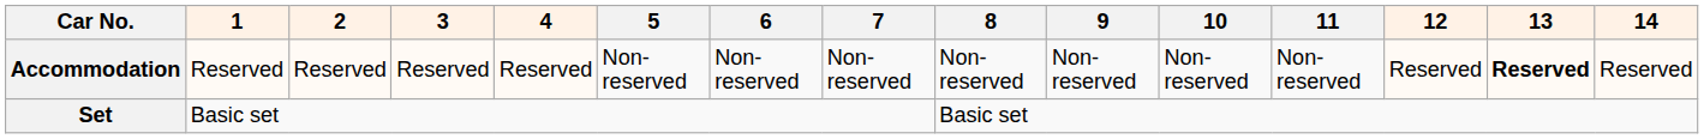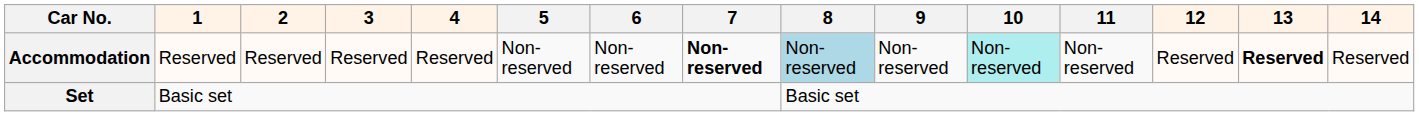Accommodation | 7: normal -> bold
Accommodation | 8: no background -> lightblue background
Accommodation | 10: no background -> paleturquoise background
